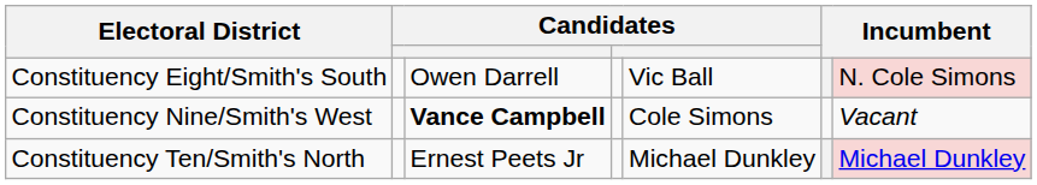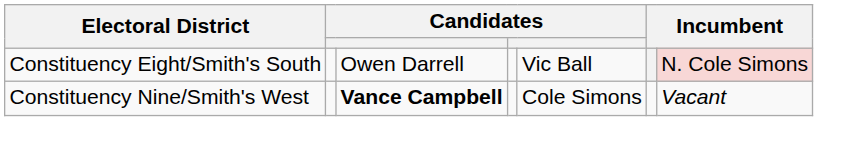- row: Constituency Ten/Smith's North | Ernest Peets Jr | Michael Dunkley | Michael Dunkley
